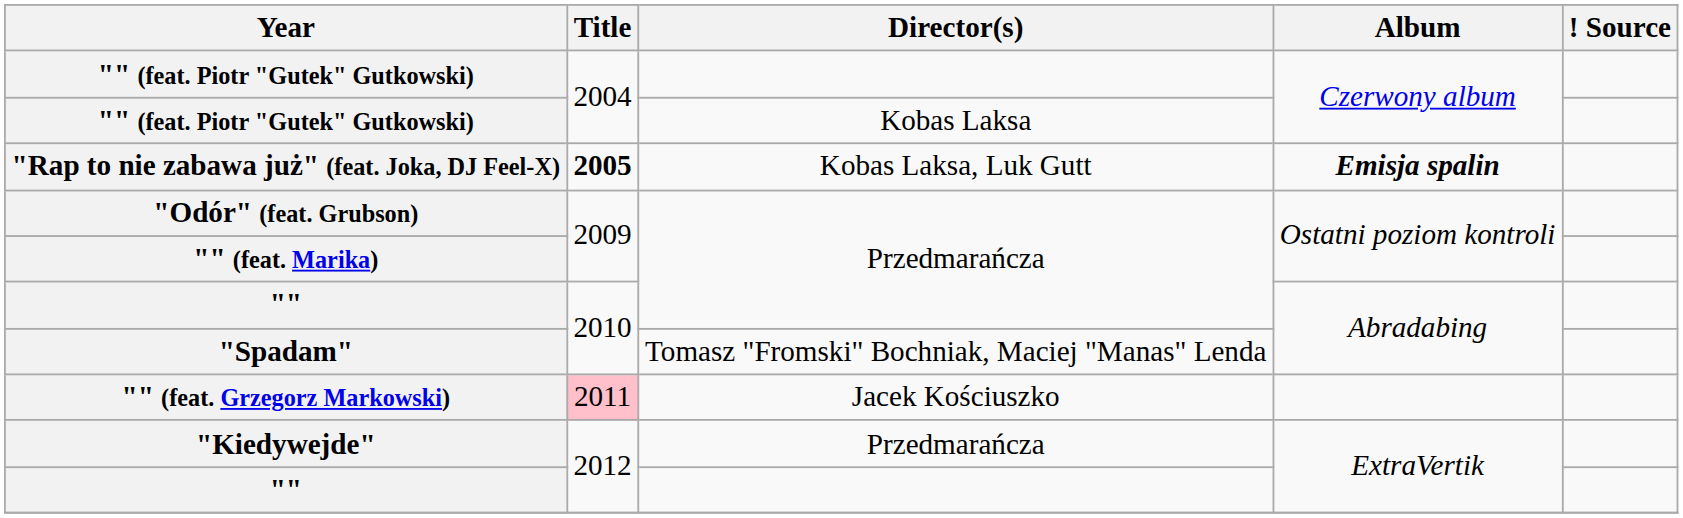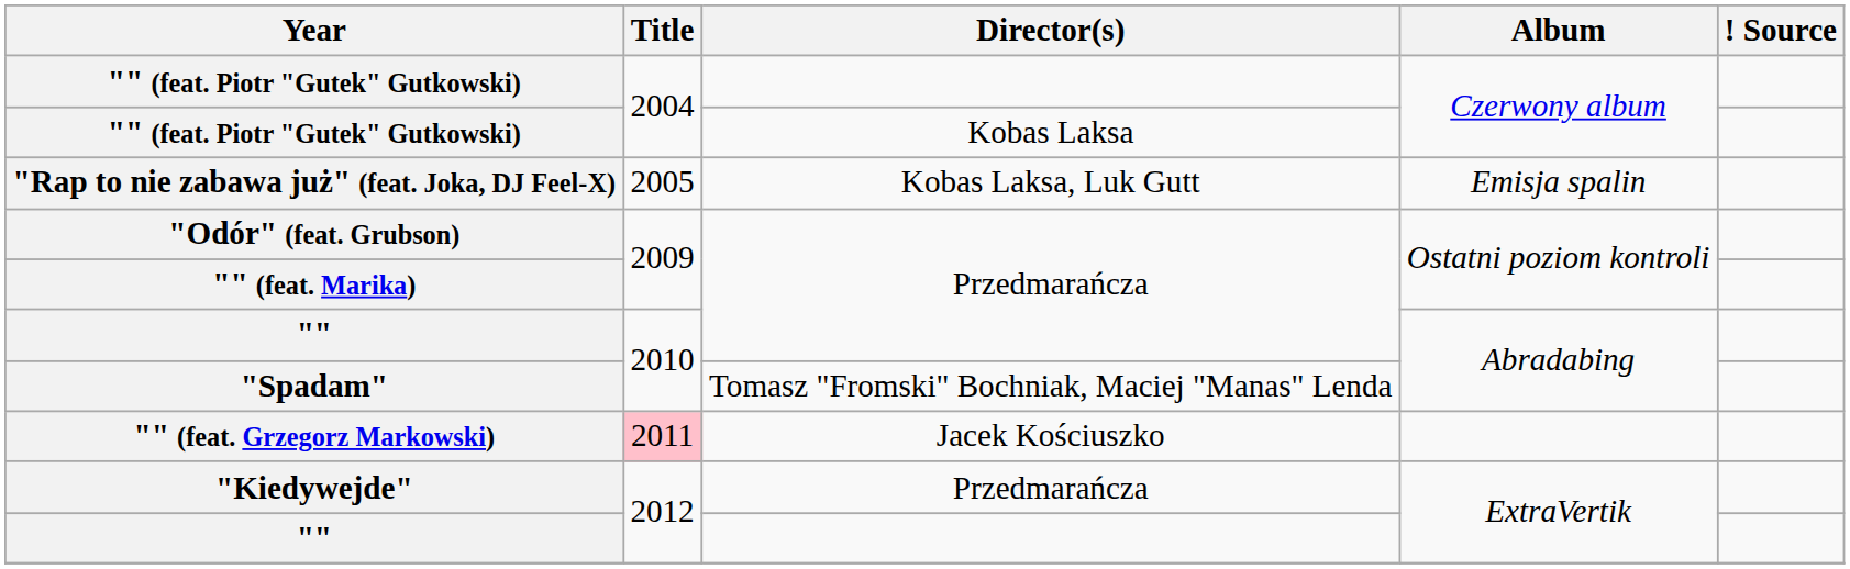"Rap to nie zabawa już" (feat. Joka, DJ Feel-X) | Title: bold -> normal
"Rap to nie zabawa już" (feat. Joka, DJ Feel-X) | Album: bold -> normal
